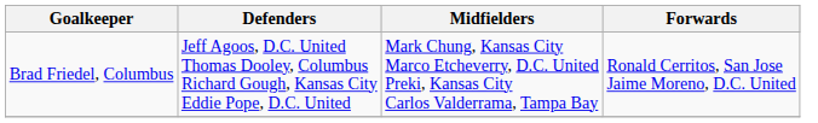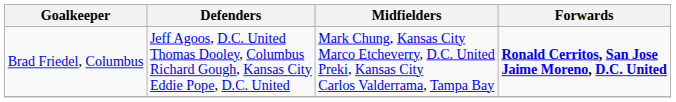Brad Friedel, Columbus | Forwards: normal -> bold
